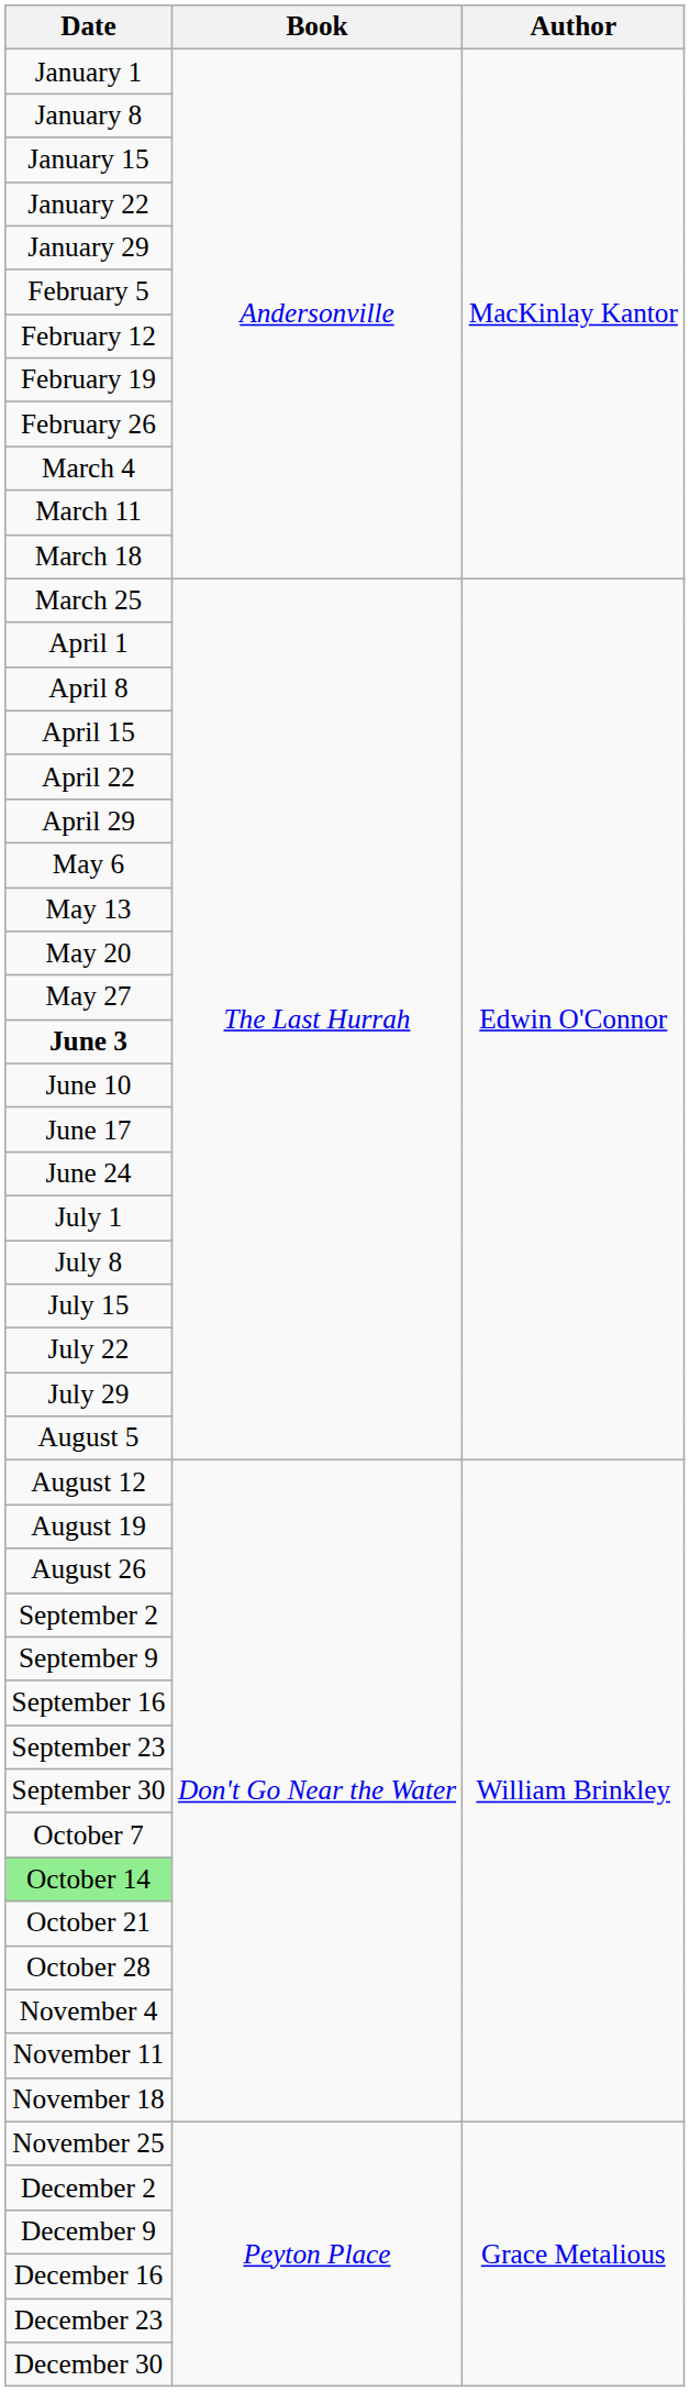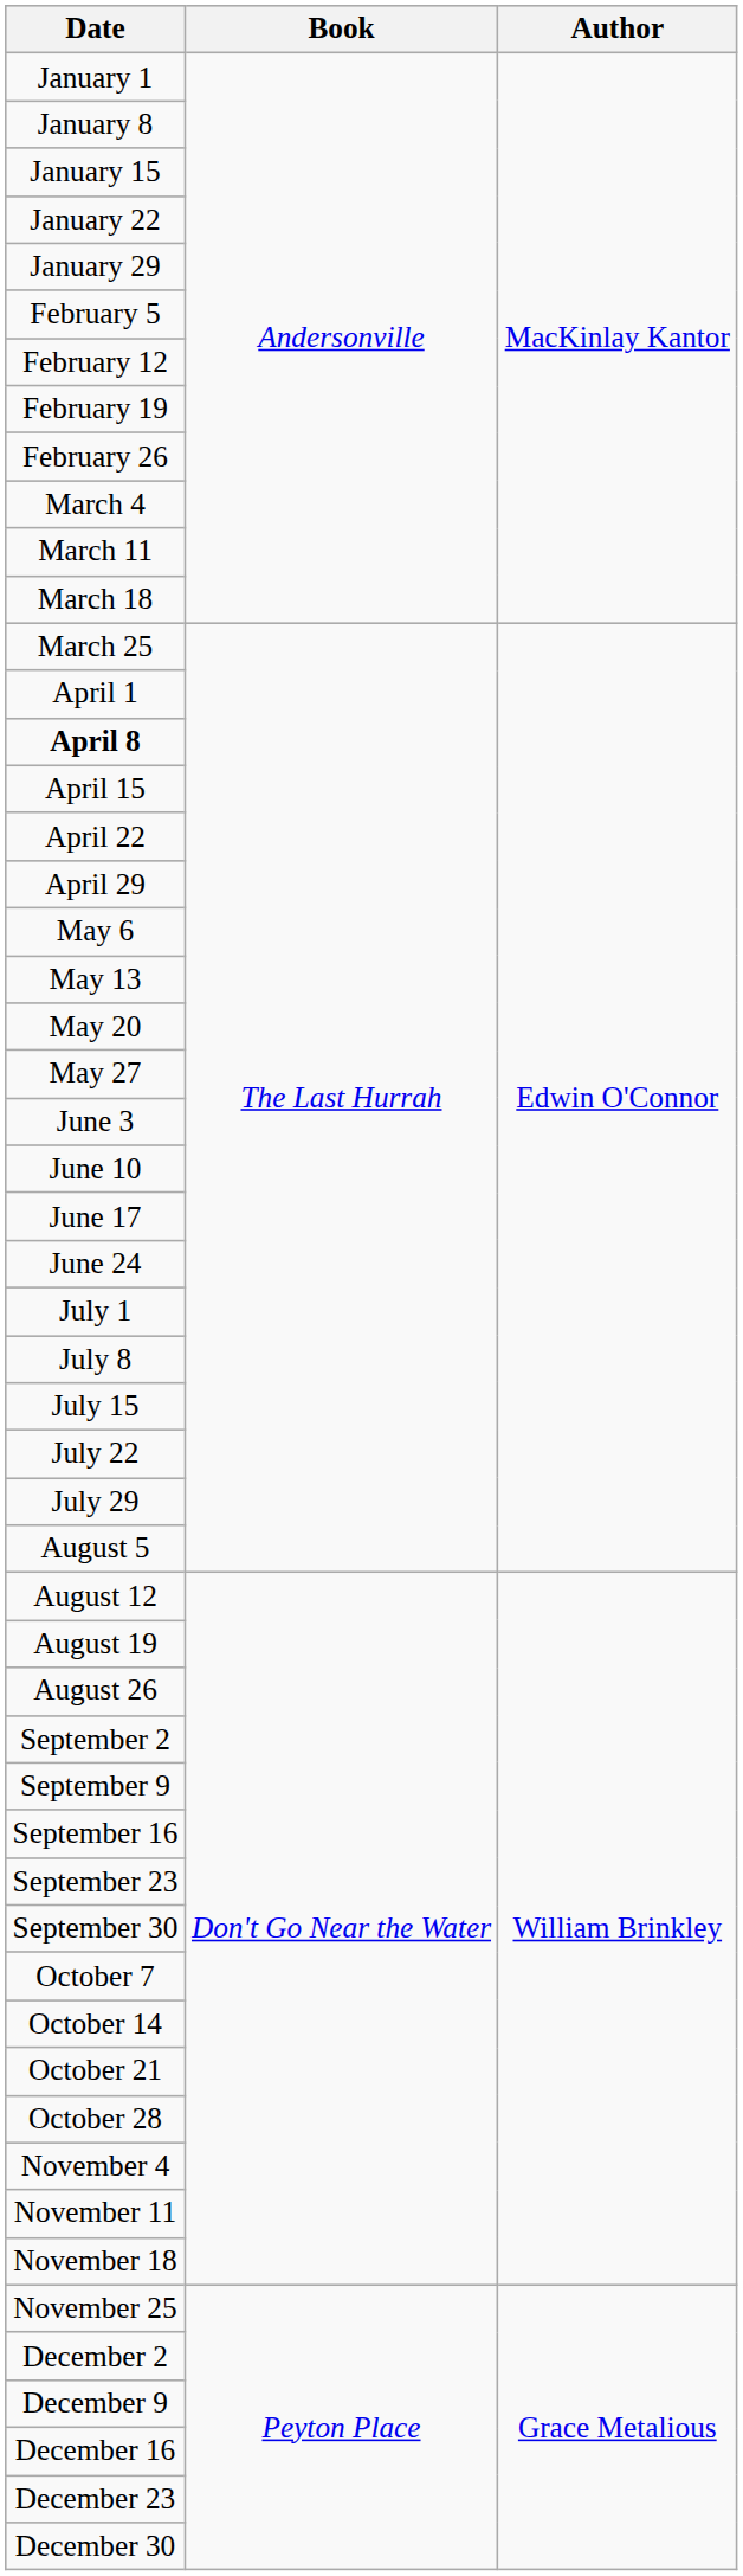April 8 | Date: normal -> bold
June 3 | Date: bold -> normal
October 14 | Date: lightgreen background -> no background
